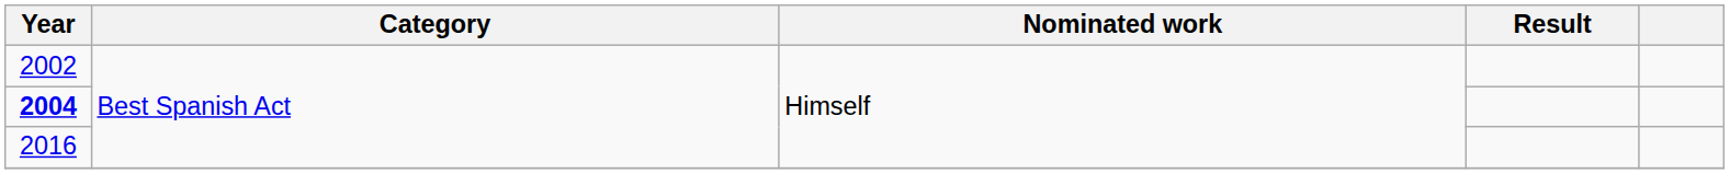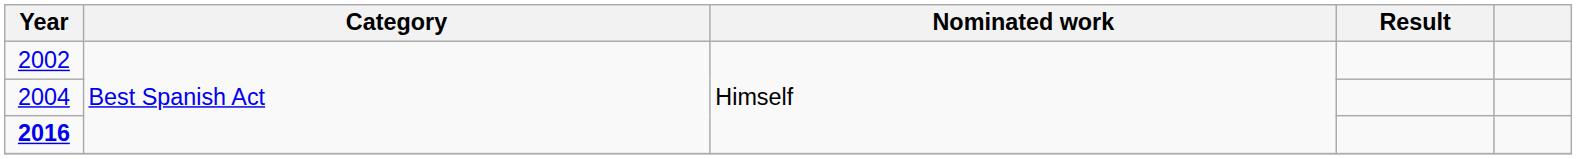2004 | Year: bold -> normal
2016 | Year: normal -> bold
